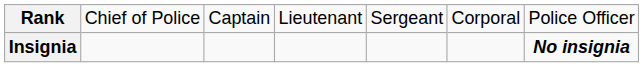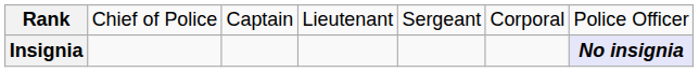Insignia | column 7: no background -> lavender background
